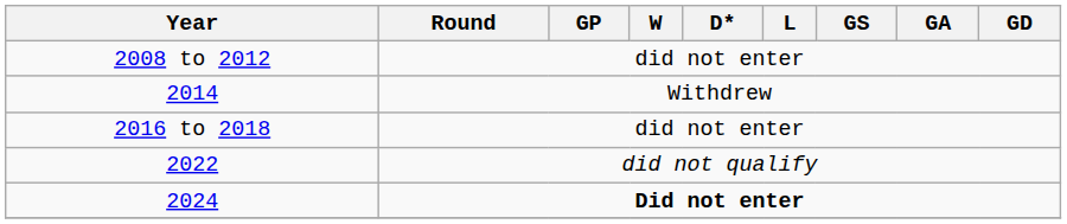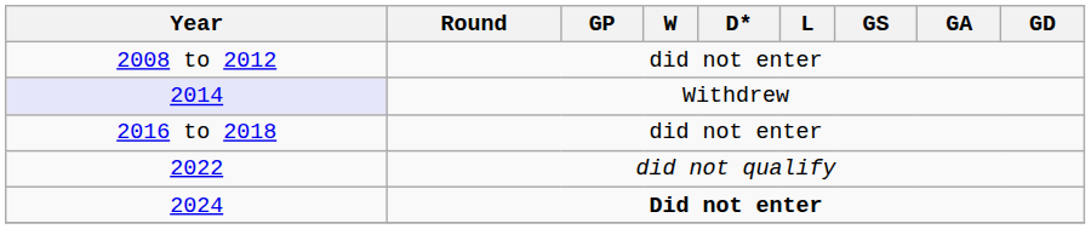2014 | Year: no background -> lavender background
